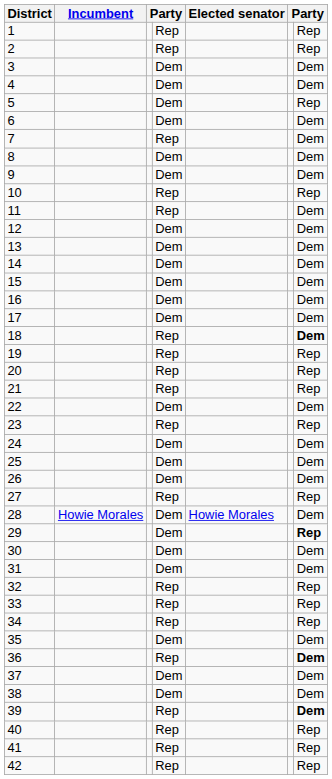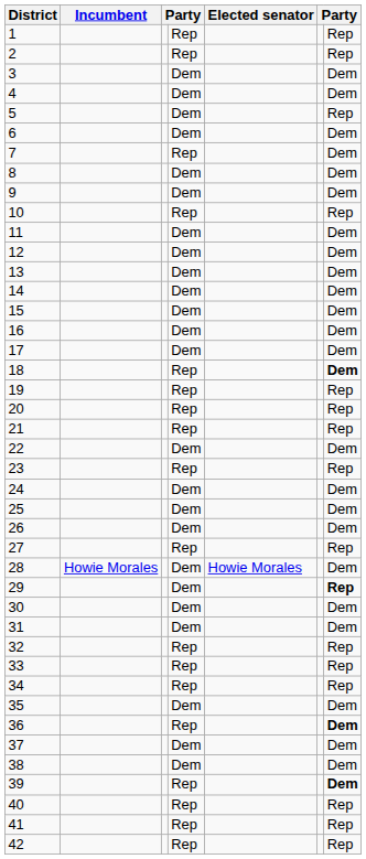11 | column 4: Rep -> Dem
